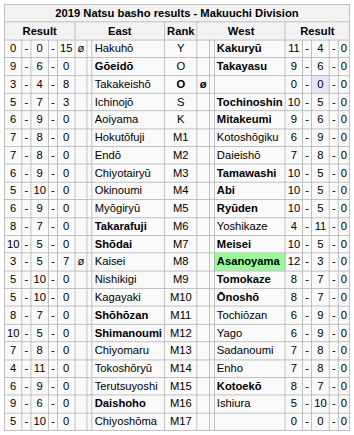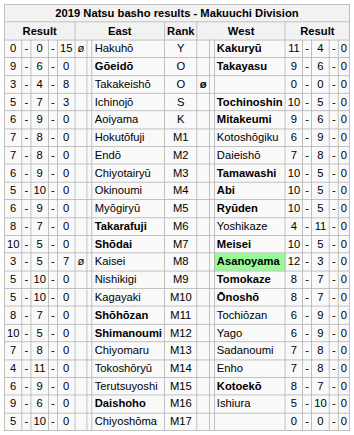3 / 4 | Rank: bold -> normal
3 / 4 | column 15: lavender background -> no background
